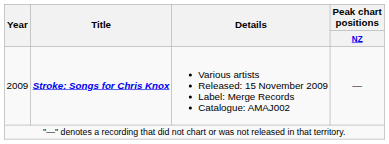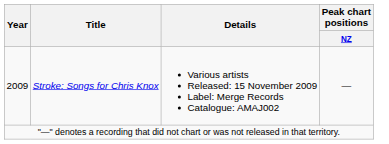2009 | Title: bold -> normal
